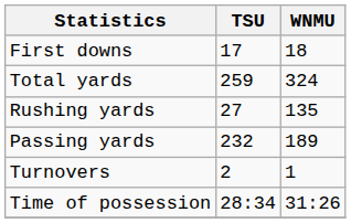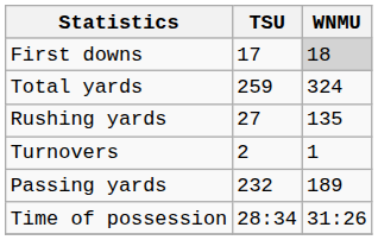First downs | WNMU: no background -> lightgrey background
rows swapped: Passing yards <-> Turnovers
